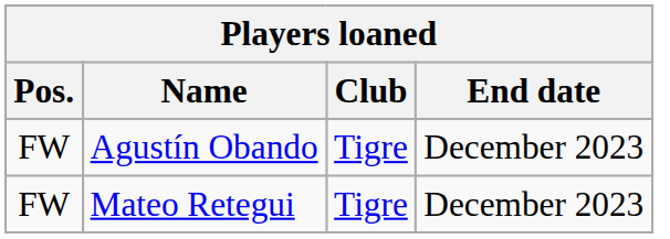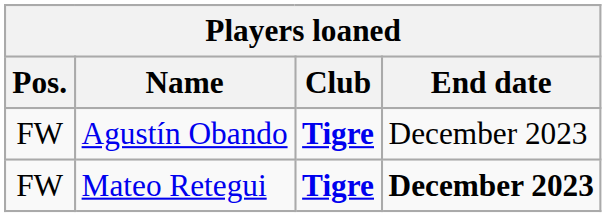Agustín Obando | Club: normal -> bold
Mateo Retegui | Club: normal -> bold
Mateo Retegui | End date: normal -> bold
